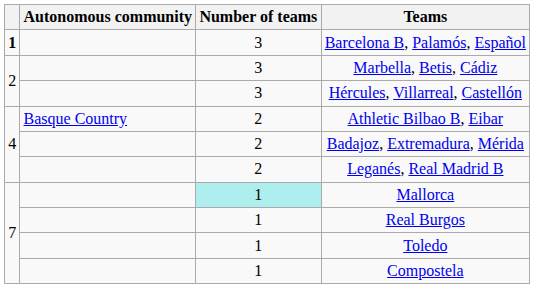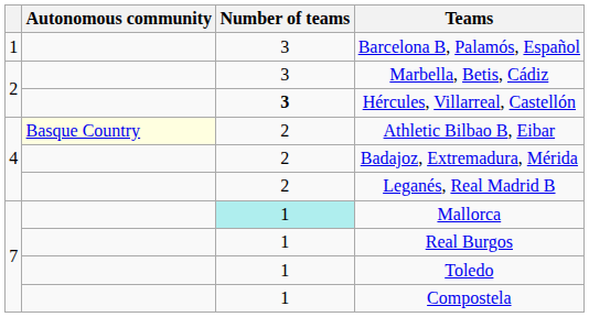Barcelona B, Palamós, Español | column 1: bold -> normal
Hércules, Villarreal, Castellón | Number of teams: normal -> bold
Athletic Bilbao B, Eibar | Autonomous community: no background -> lightyellow background
